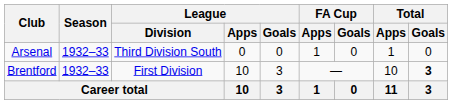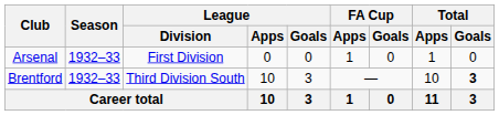Arsenal | League / Division: Third Division South -> First Division
Brentford | League / Division: First Division -> Third Division South
